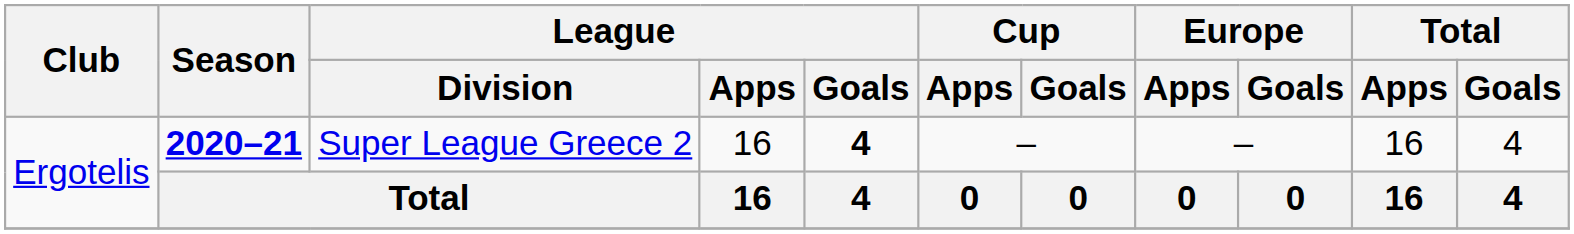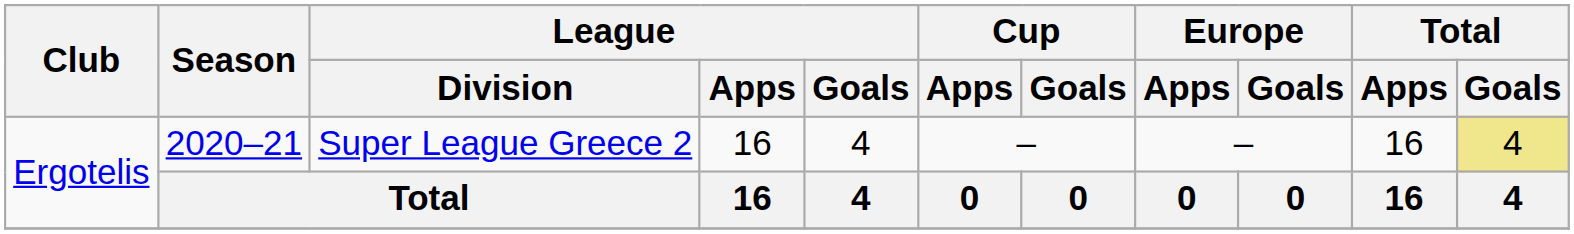Ergotelis / Super League Greece 2 | Season: bold -> normal
Ergotelis / Super League Greece 2 | League / Goals: bold -> normal
Ergotelis / Super League Greece 2 | Total / Goals: no background -> khaki background
